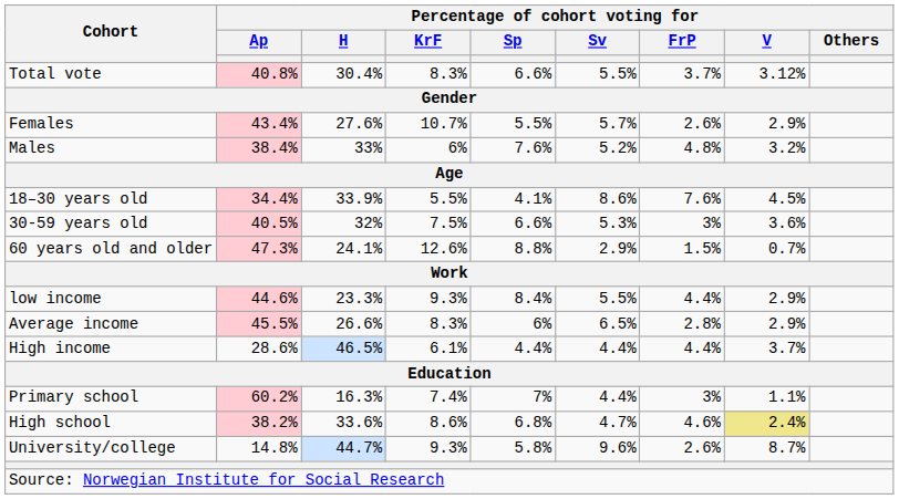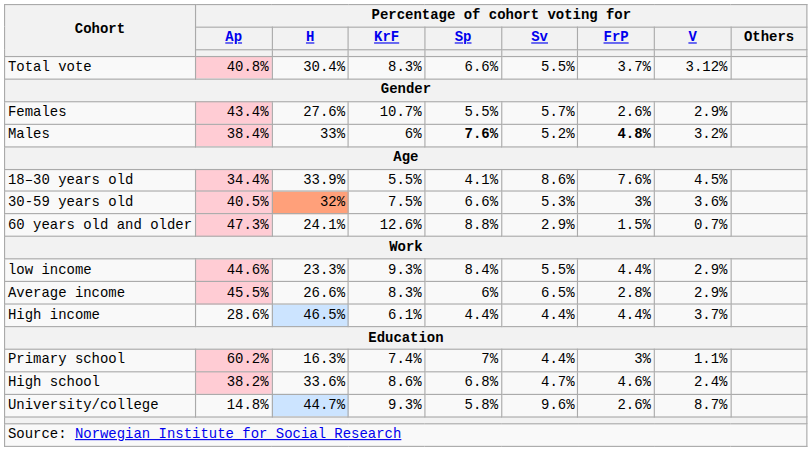Males | Percentage of cohort voting for / Sp: normal -> bold
Males | Percentage of cohort voting for / FrP: normal -> bold
30-59 years old | Percentage of cohort voting for / H: no background -> lightsalmon background
High school | Percentage of cohort voting for / V: khaki background -> no background
